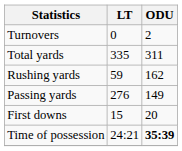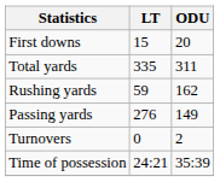rows swapped: First downs <-> Turnovers
Time of possession | ODU: bold -> normal
